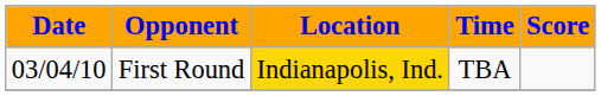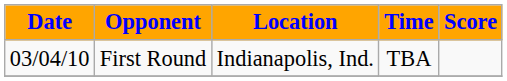First Round | Location: gold background -> no background
